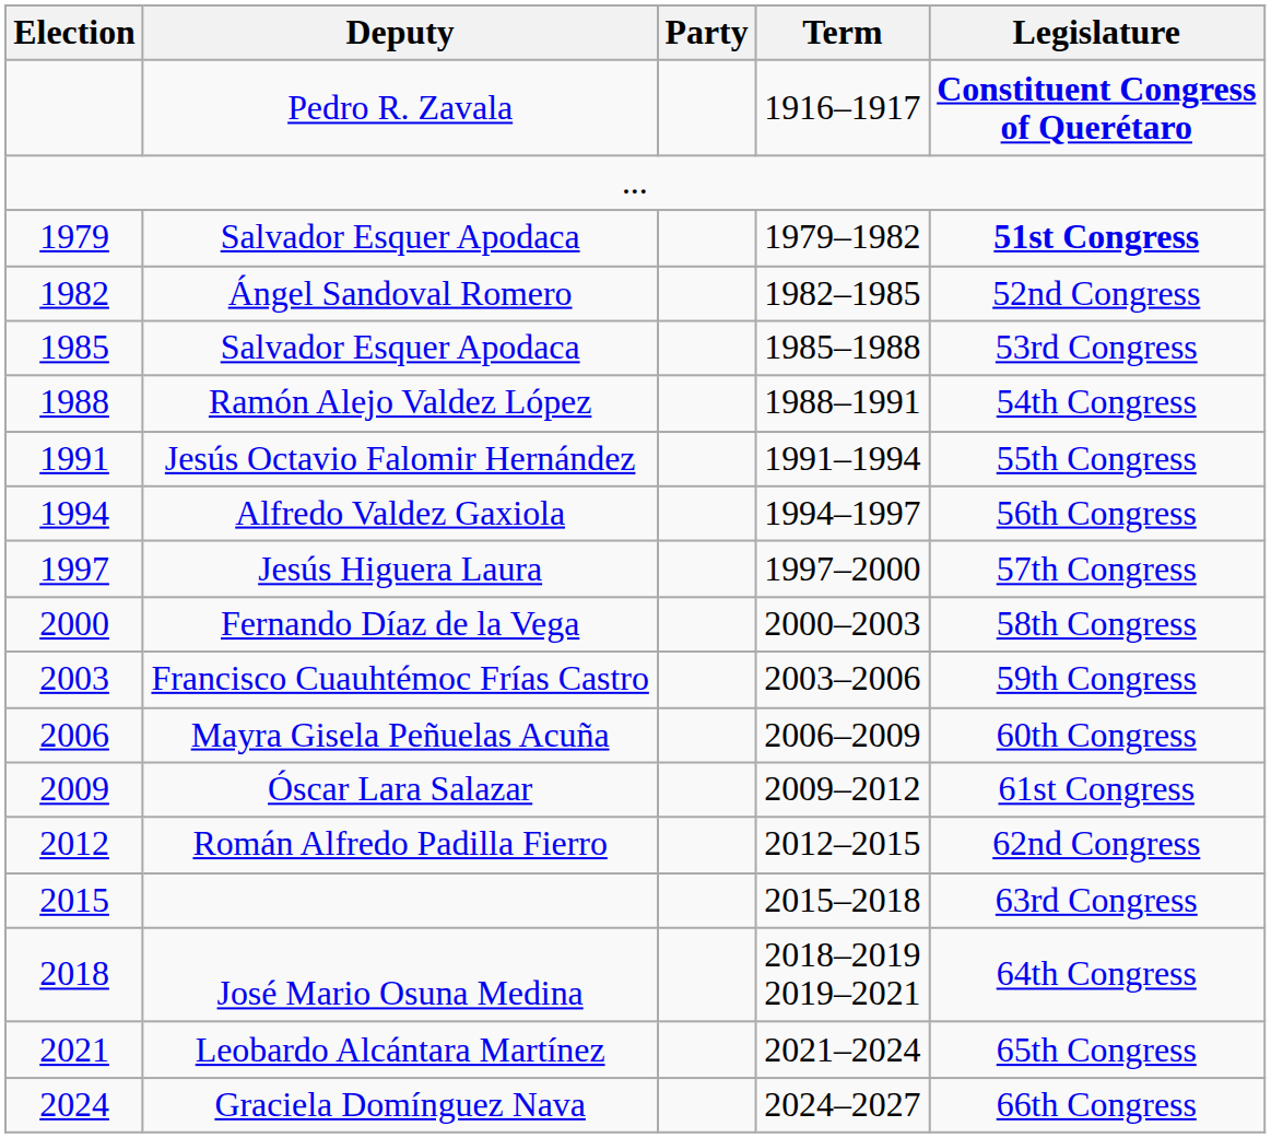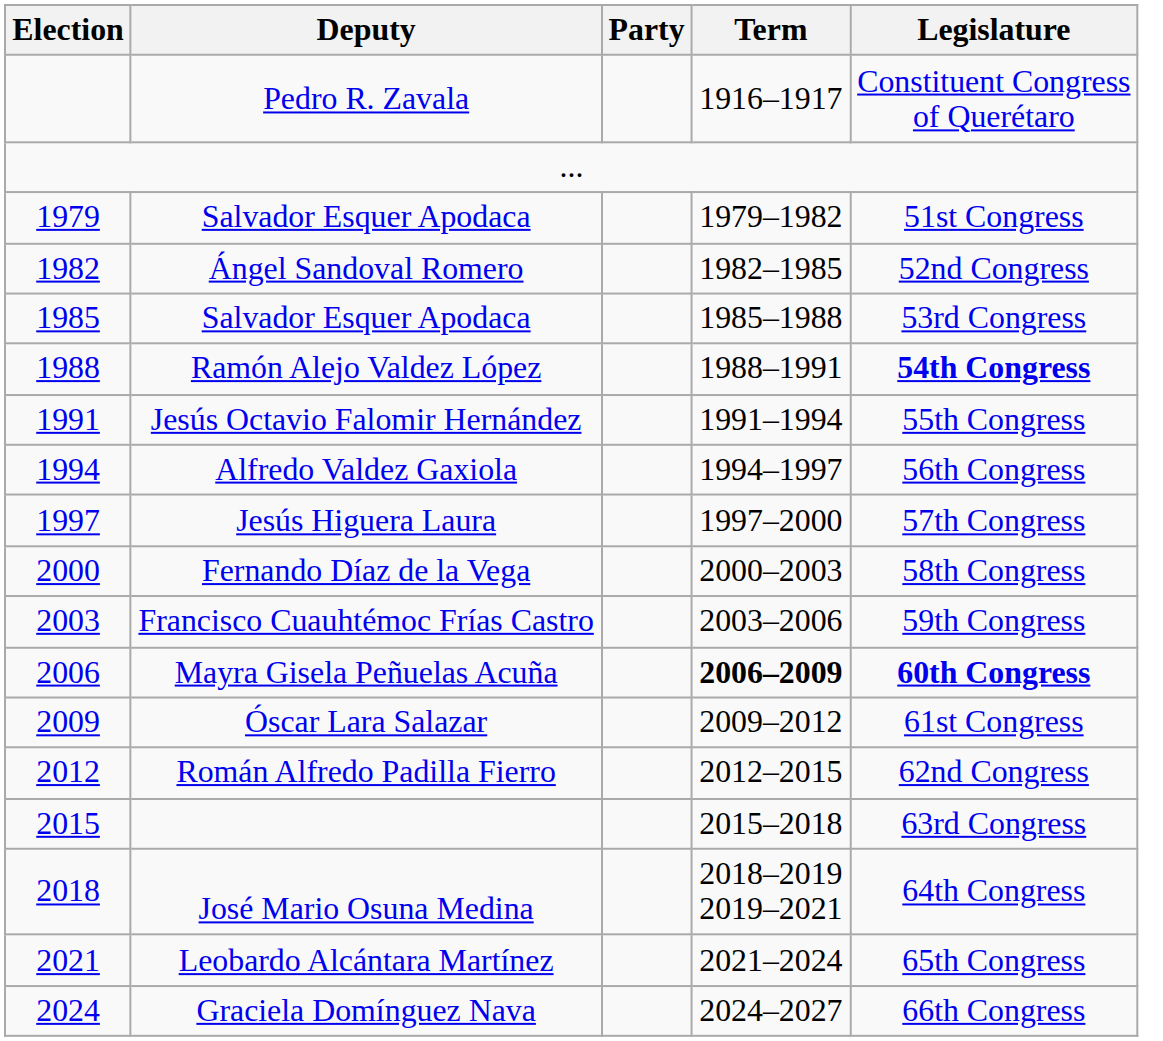Pedro R. Zavala | Legislature: bold -> normal
1979 / Salvador Esquer Apodaca | Legislature: bold -> normal
Ramón Alejo Valdez López | Legislature: normal -> bold
Mayra Gisela Peñuelas Acuña | Term: normal -> bold
Mayra Gisela Peñuelas Acuña | Legislature: normal -> bold
